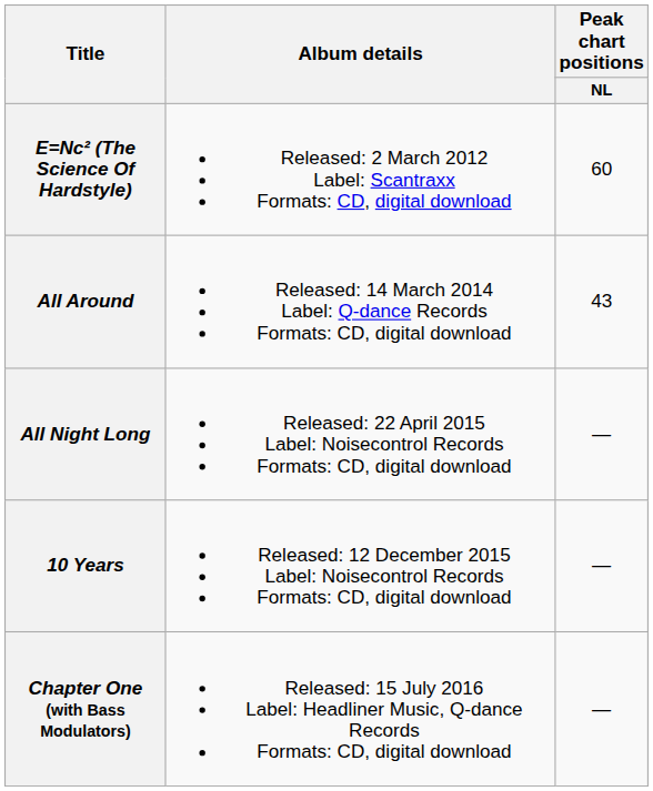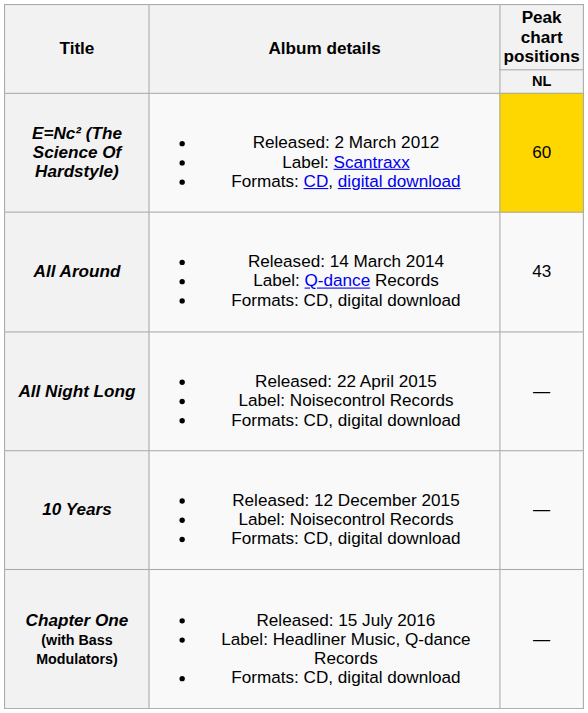E=Nc² (The Science Of Hardstyle) | Peak chart positions / NL: no background -> gold background
